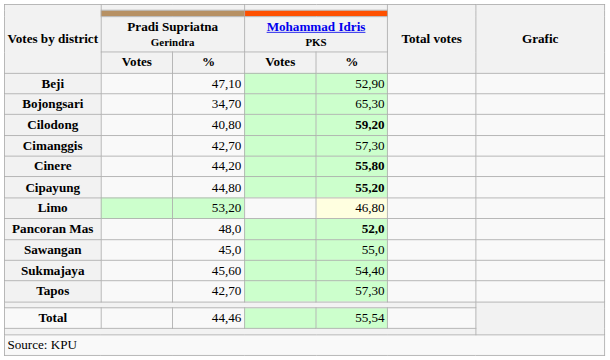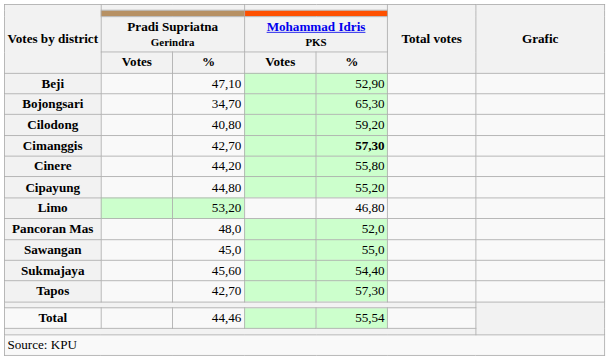Cilodong | column 5: bold -> normal
Cimanggis | column 5: normal -> bold
Cinere | column 5: bold -> normal
Cipayung | column 5: bold -> normal
Limo | column 5: lightyellow background -> no background
Pancoran Mas | column 5: bold -> normal
